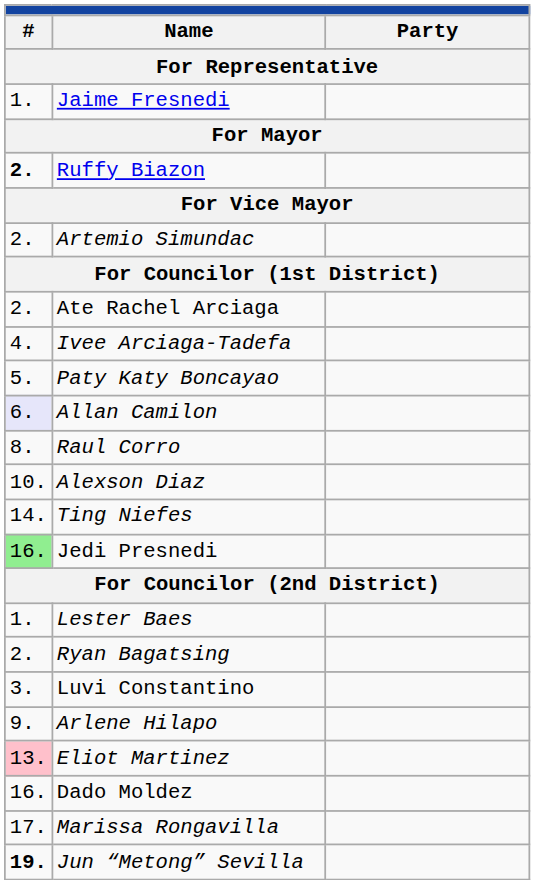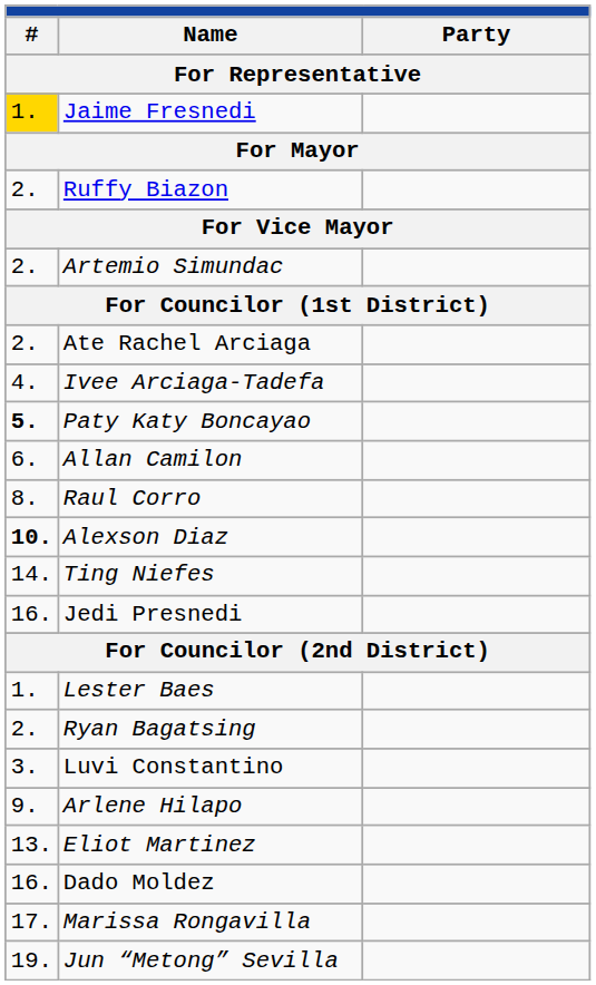Jaime Fresnedi | column 1: no background -> gold background
Ruffy Biazon | column 1: bold -> normal
Paty Katy Boncayao | column 1: normal -> bold
Allan Camilon | column 1: lavender background -> no background
Alexson Diaz | column 1: normal -> bold
Jedi Presnedi | column 1: lightgreen background -> no background
Eliot Martinez | column 1: pink background -> no background
Jun “Metong” Sevilla | column 1: bold -> normal
